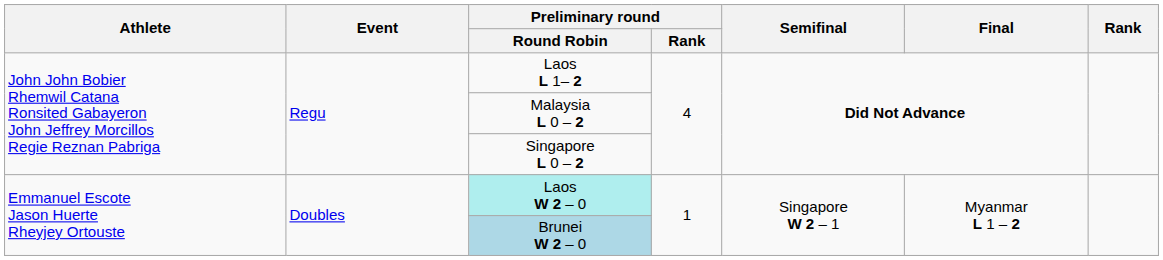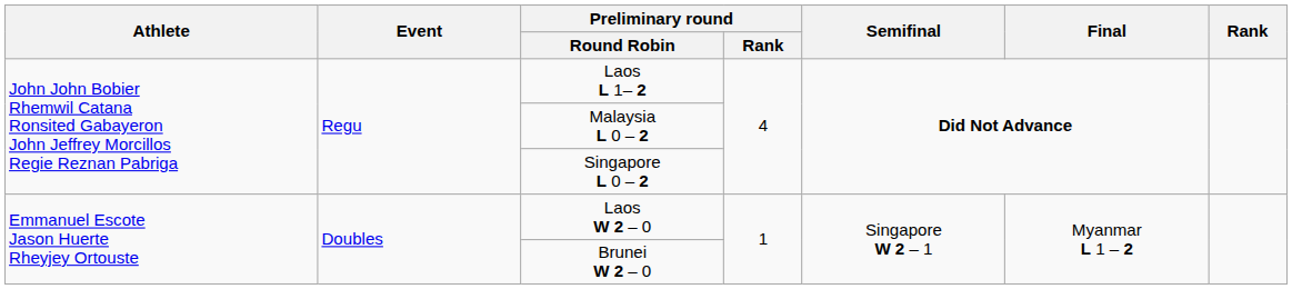Laos W 2 – 0 | Preliminary round / Round Robin: paleturquoise background -> no background
Brunei W 2 – 0 | Preliminary round / Round Robin: lightblue background -> no background
